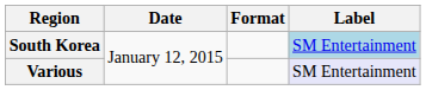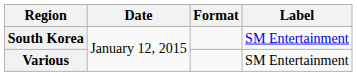South Korea | Label: lightblue background -> no background
Various | Label: lavender background -> no background
